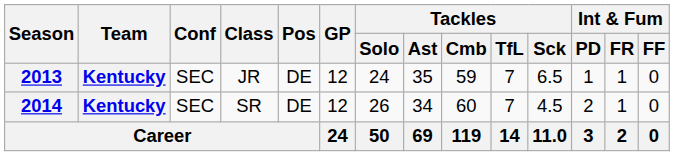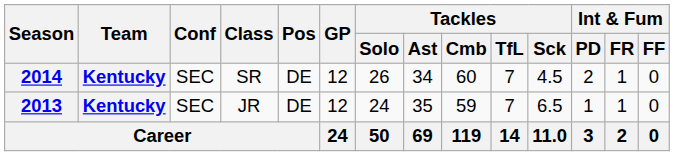rows swapped: 2013 <-> 2014
